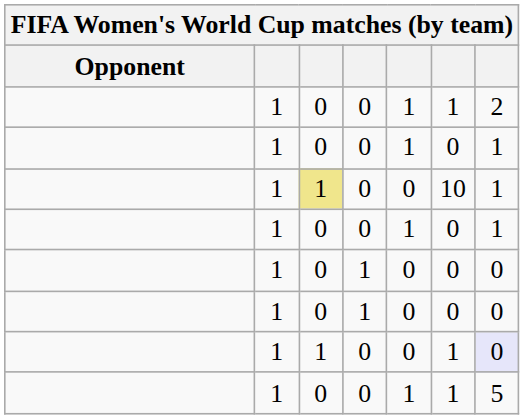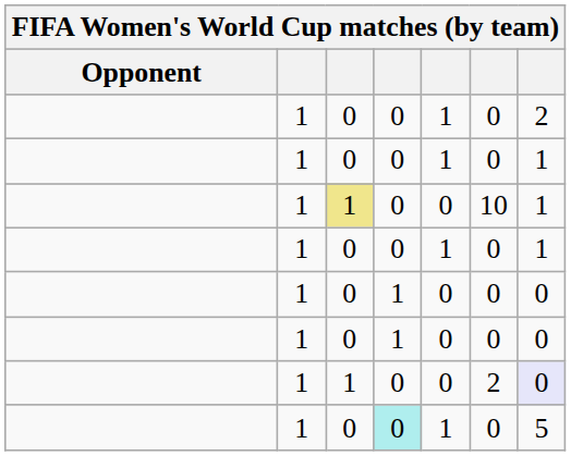row 3 | column 6: 1 -> 0
row 9 | column 6: 1 -> 2
row 10 | column 4: no background -> paleturquoise background
row 10 | column 6: 1 -> 0
